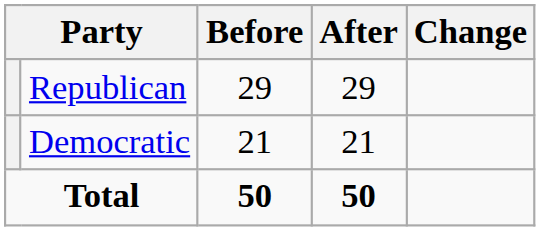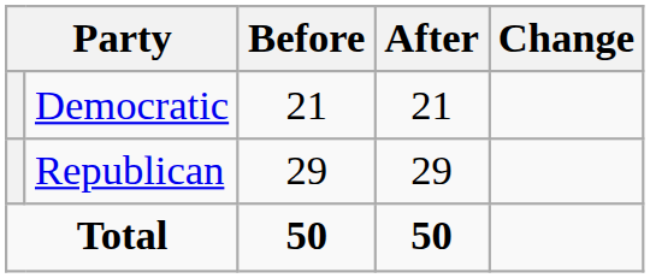rows swapped: Republican <-> Democratic
